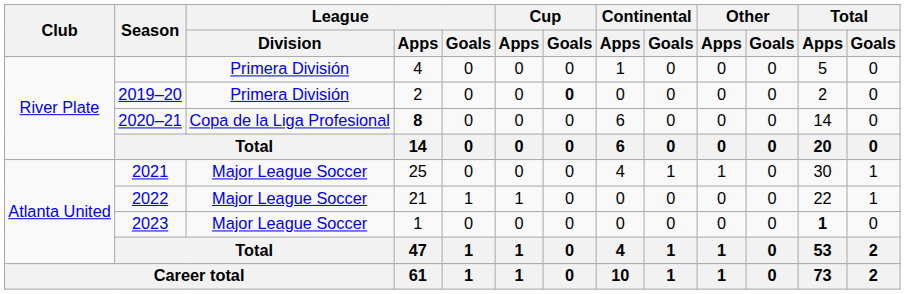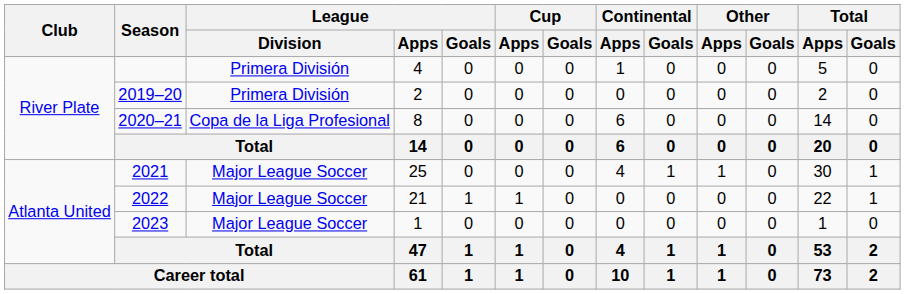2019–20 | Cup / Goals: bold -> normal
2020–21 | League / Apps: bold -> normal
2023 | Total / Apps: bold -> normal
